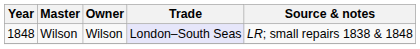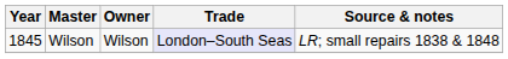row 2 | Year: 1848 -> 1845
